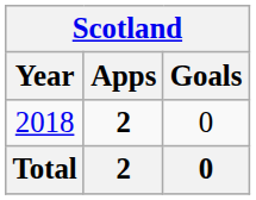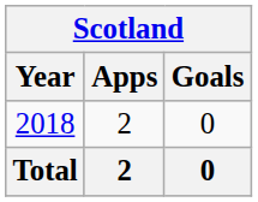2018 | Apps: bold -> normal
